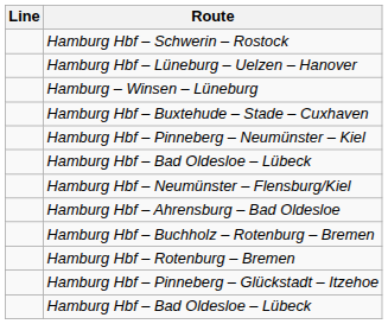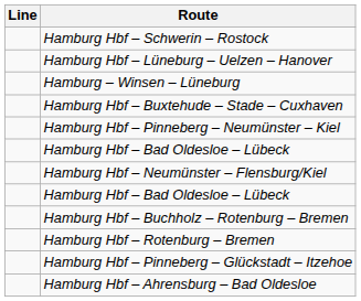row 9 | Route: Hamburg Hbf – Ahrensburg – Bad Oldesloe -> Hamburg Hbf – Bad Oldesloe – Lübeck
row 13 | Route: Hamburg Hbf – Bad Oldesloe – Lübeck -> Hamburg Hbf – Ahrensburg – Bad Oldesloe
